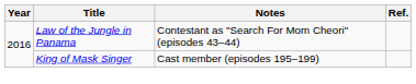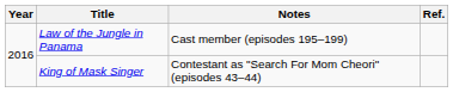Law of the Jungle in Panama | Notes: Contestant as "Search For Mom Cheori" (episodes 43–44) -> Cast member (episodes 195–199)
King of Mask Singer | Notes: Cast member (episodes 195–199) -> Contestant as "Search For Mom Cheori" (episodes 43–44)
